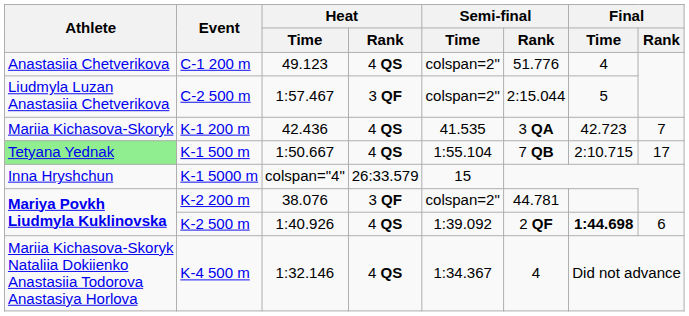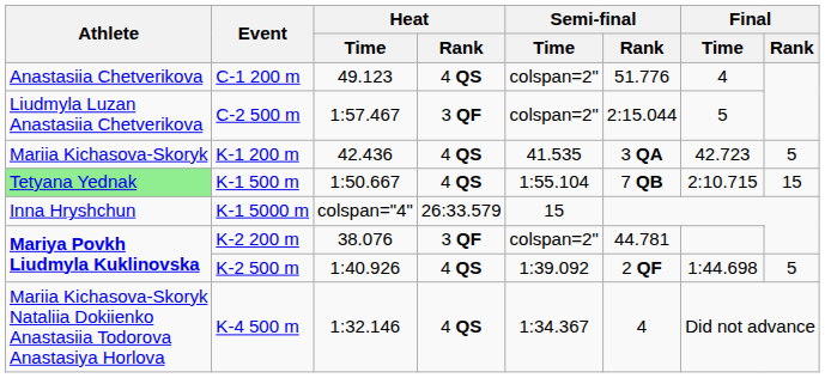K-1 200 m | Final / Rank: 7 -> 5
K-1 500 m | Final / Rank: 17 -> 15
K-2 500 m | Final / Time: bold -> normal
K-2 500 m | Final / Rank: 6 -> 5
